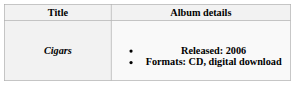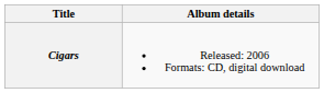Cigars | Album details: bold -> normal
